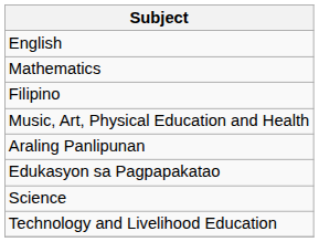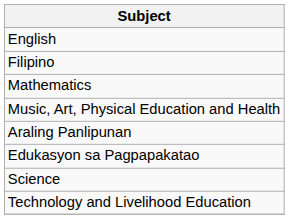row 3 | column 1: Mathematics -> Filipino
row 4 | column 1: Filipino -> Mathematics
